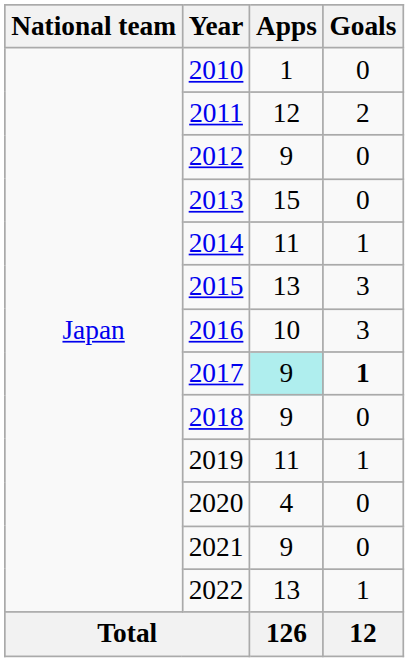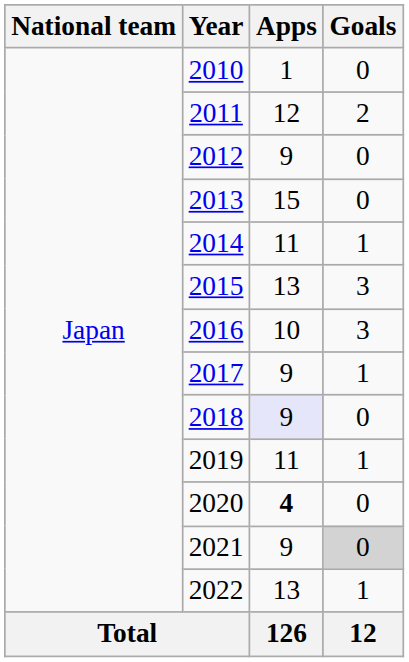2017 | Apps: paleturquoise background -> no background
2017 | Goals: bold -> normal
2018 | Apps: no background -> lavender background
2020 | Apps: normal -> bold
2021 | Goals: no background -> lightgrey background
